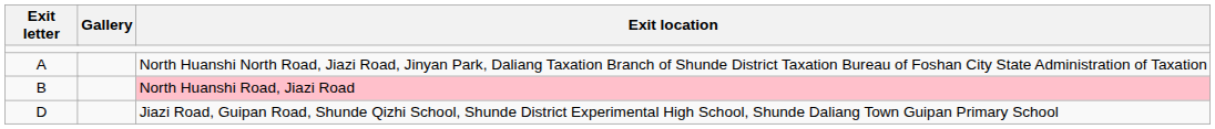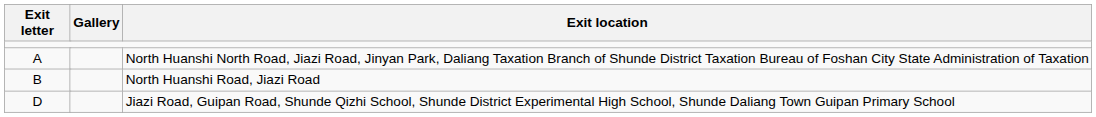North Huanshi Road, Jiazi Road | Exit location: pink background -> no background
